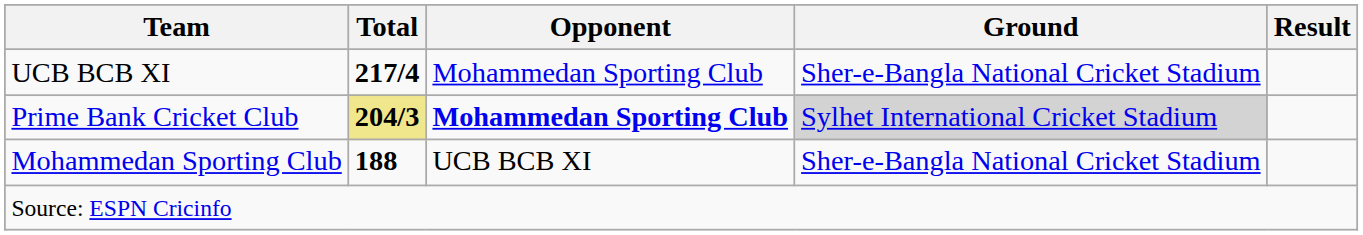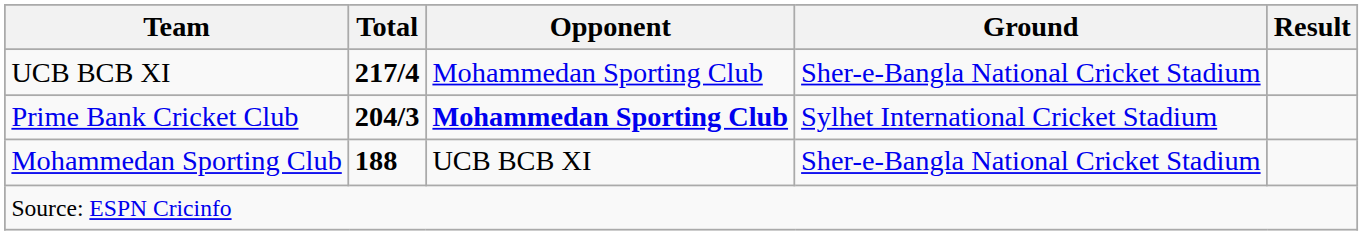Prime Bank Cricket Club | Total: khaki background -> no background
Prime Bank Cricket Club | Ground: lightgrey background -> no background
